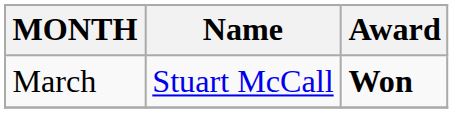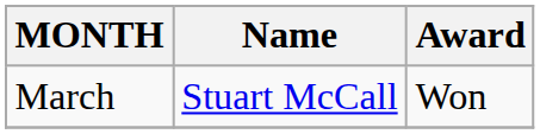March | Award: bold -> normal
